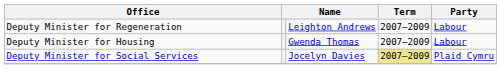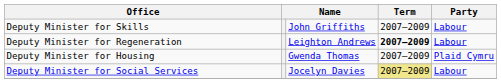+ row: Deputy Minister for Skills | John Griffiths | 2007–2009 | Labour
Deputy Minister for Regeneration | Term: normal -> bold
Deputy Minister for Housing | Party: Labour -> Plaid Cymru
Deputy Minister for Social Services | Party: Plaid Cymru -> Labour
